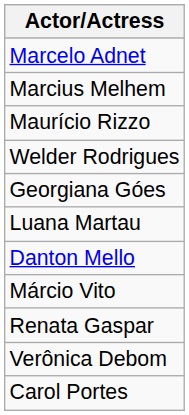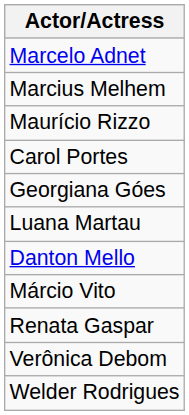row 5 | column 1: Welder Rodrigues -> Carol Portes
row 12 | column 1: Carol Portes -> Welder Rodrigues
